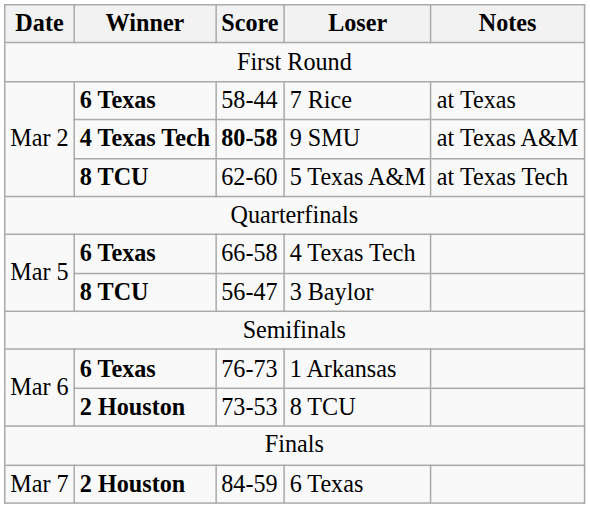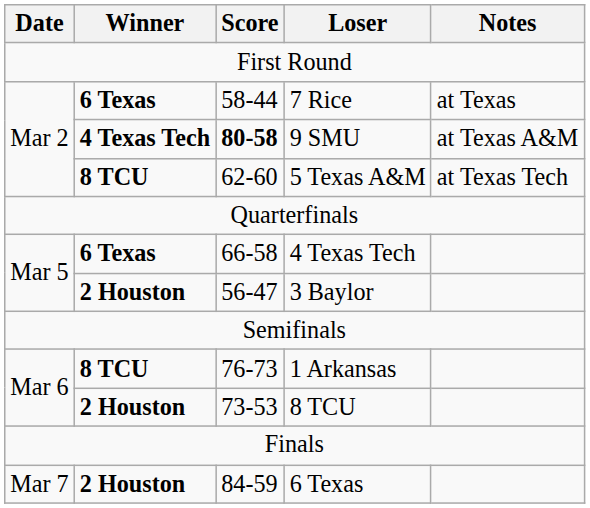3 Baylor | Winner: 8 TCU -> 2 Houston
1 Arkansas | Winner: 6 Texas -> 8 TCU
